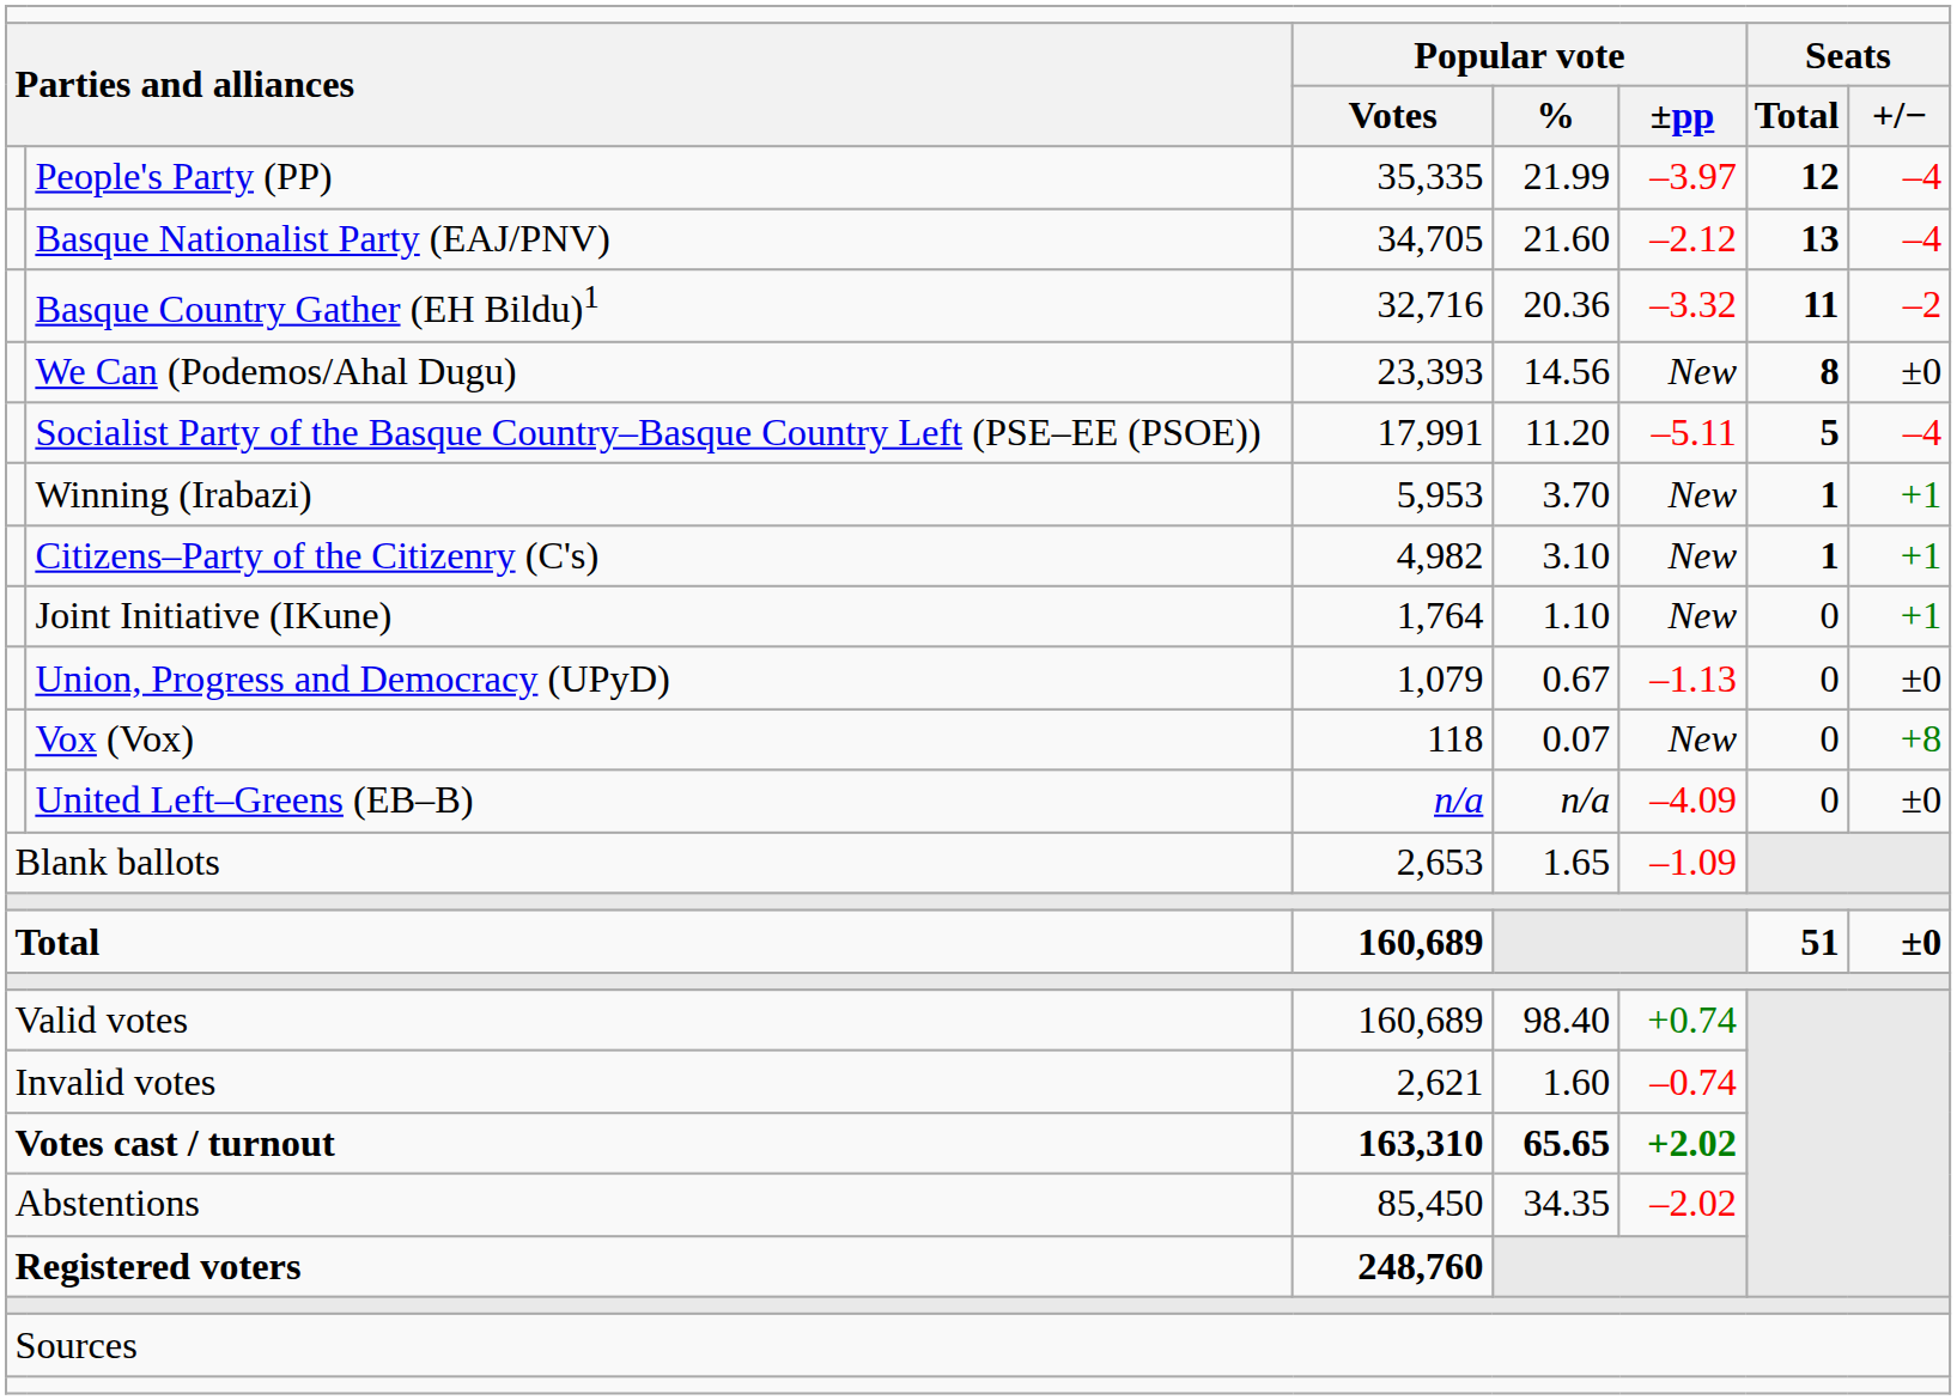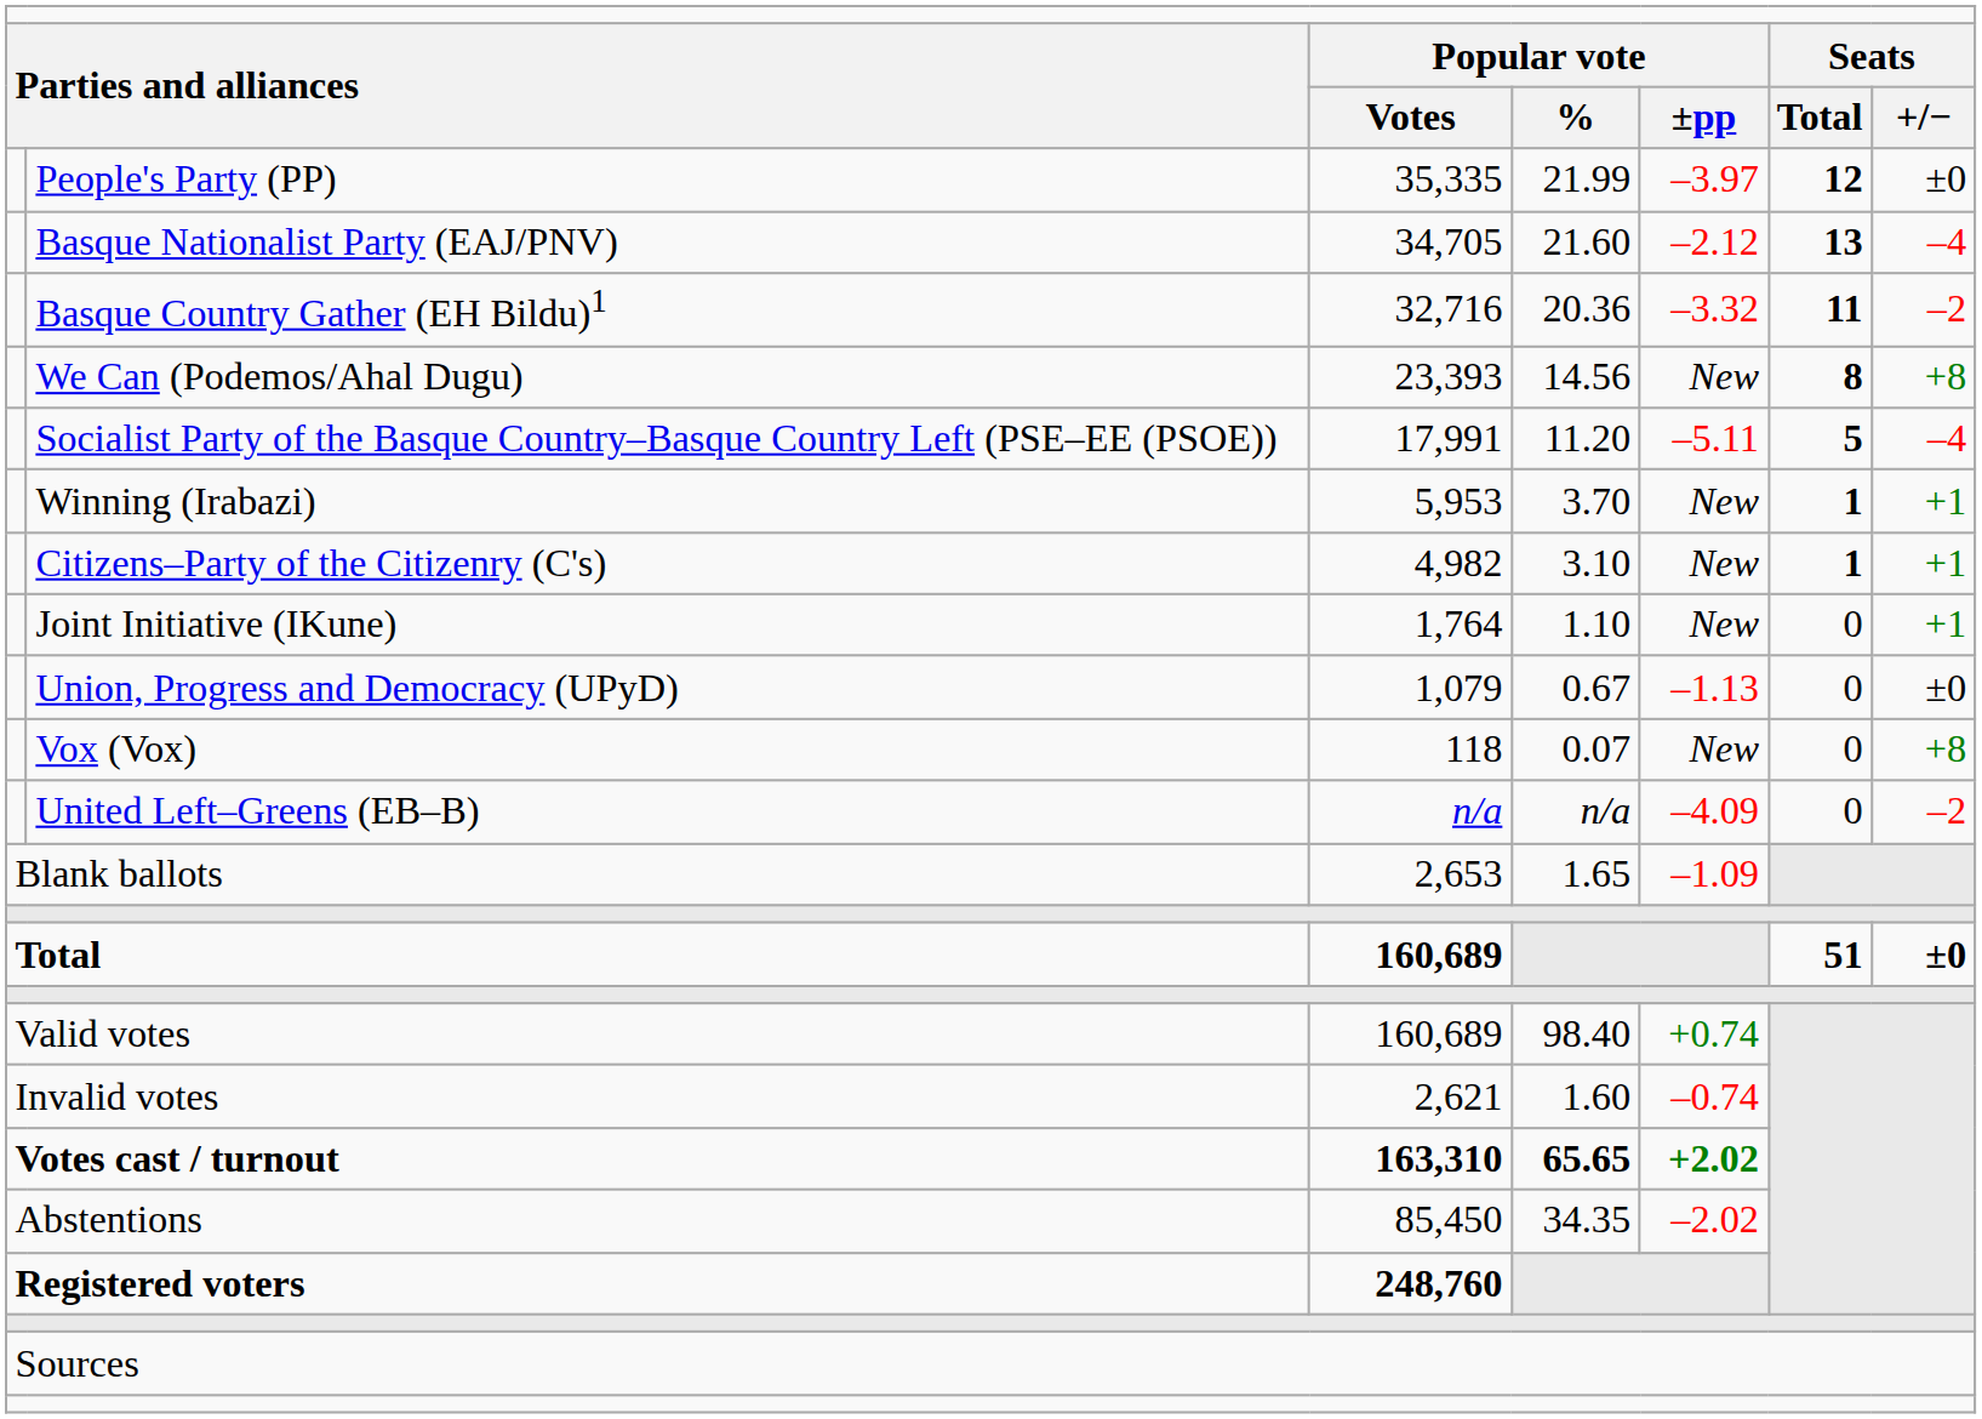People's Party (PP) | column 7: –4 -> ±0
We Can (Podemos/Ahal Dugu) | column 7: ±0 -> +8
United Left–Greens (EB–B) | column 7: ±0 -> –2
